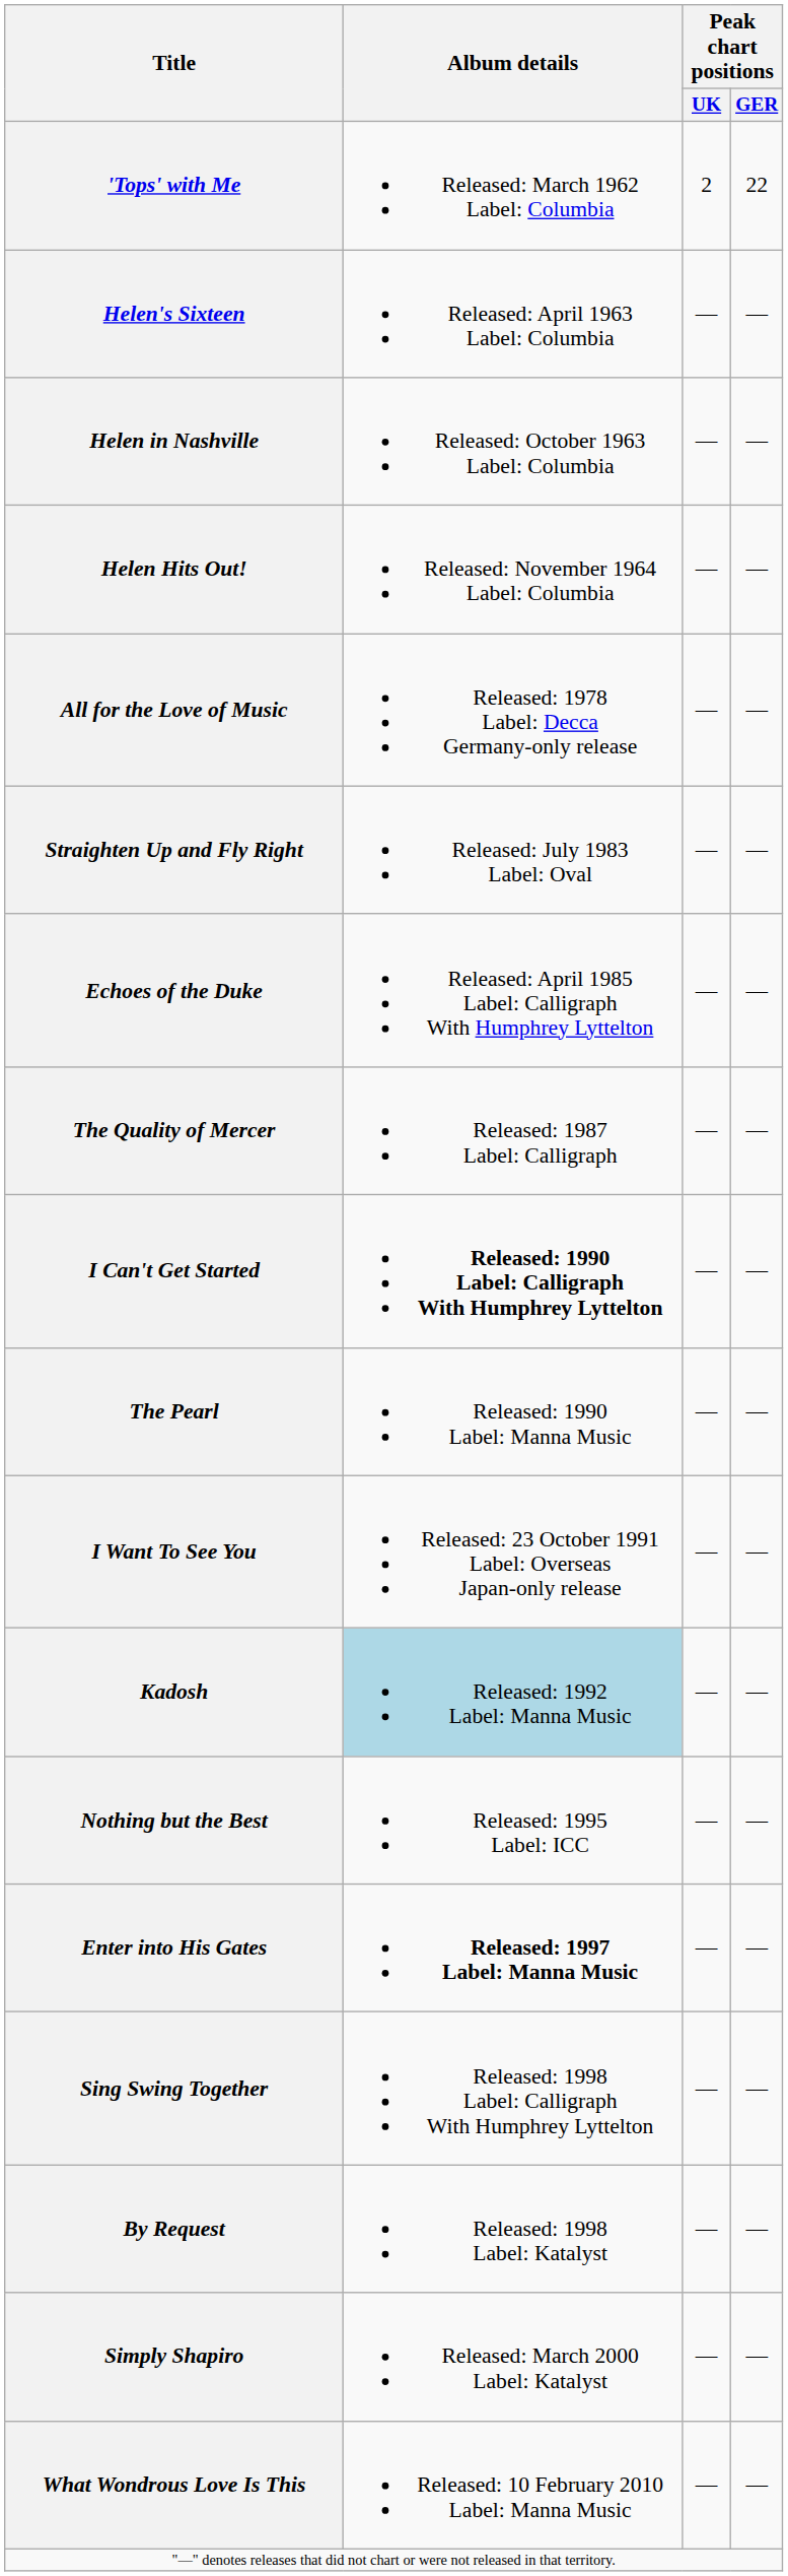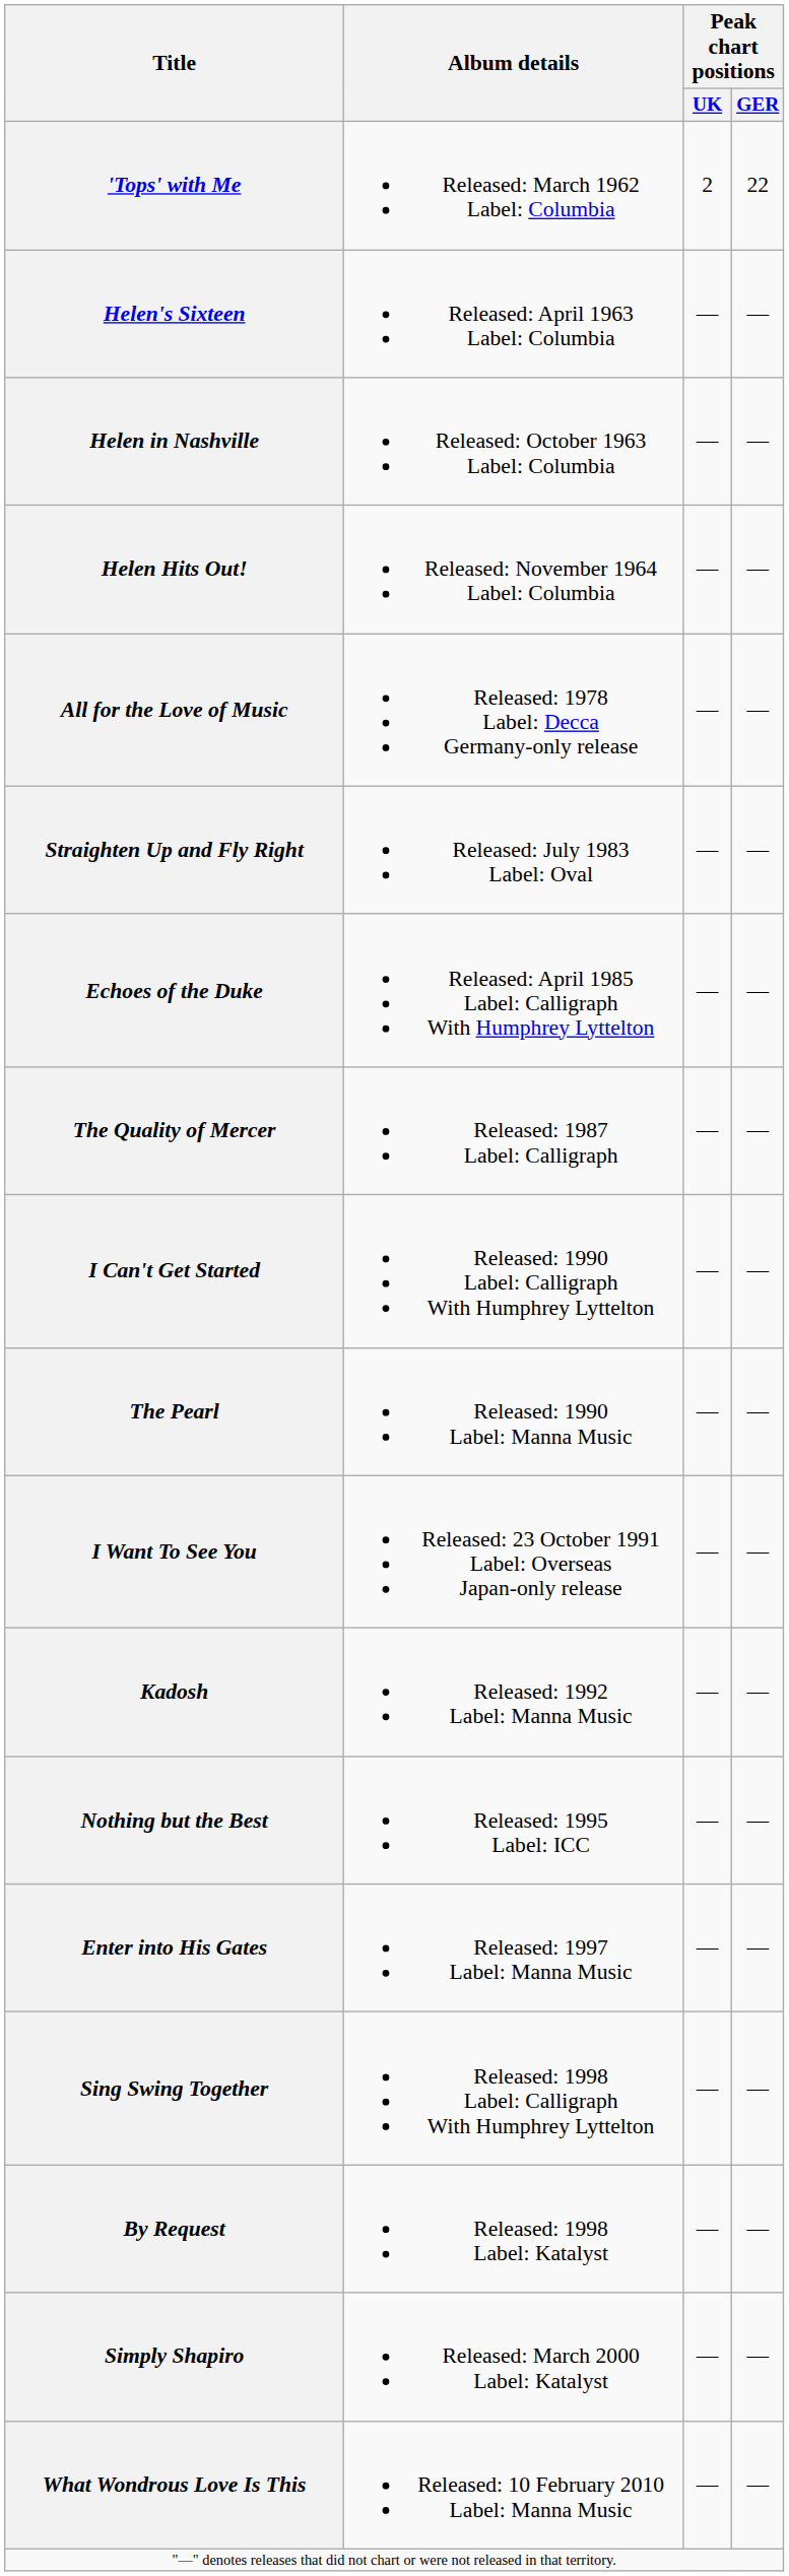I Can't Get Started | Album details: bold -> normal
Kadosh | Album details: lightblue background -> no background
Enter into His Gates | Album details: bold -> normal
